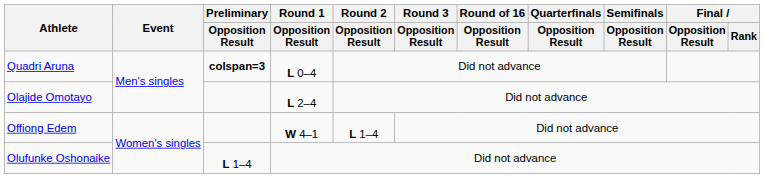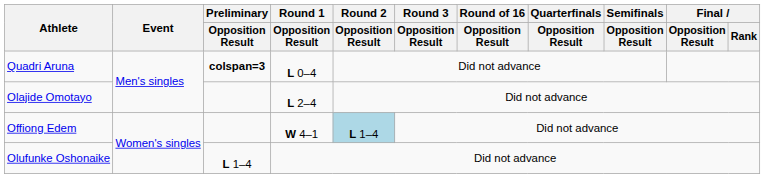Offiong Edem | Round 2 / Opposition Result: no background -> lightblue background
